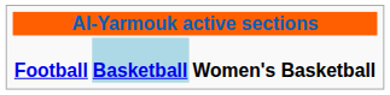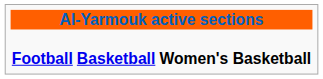Football | column 2: lightblue background -> no background
